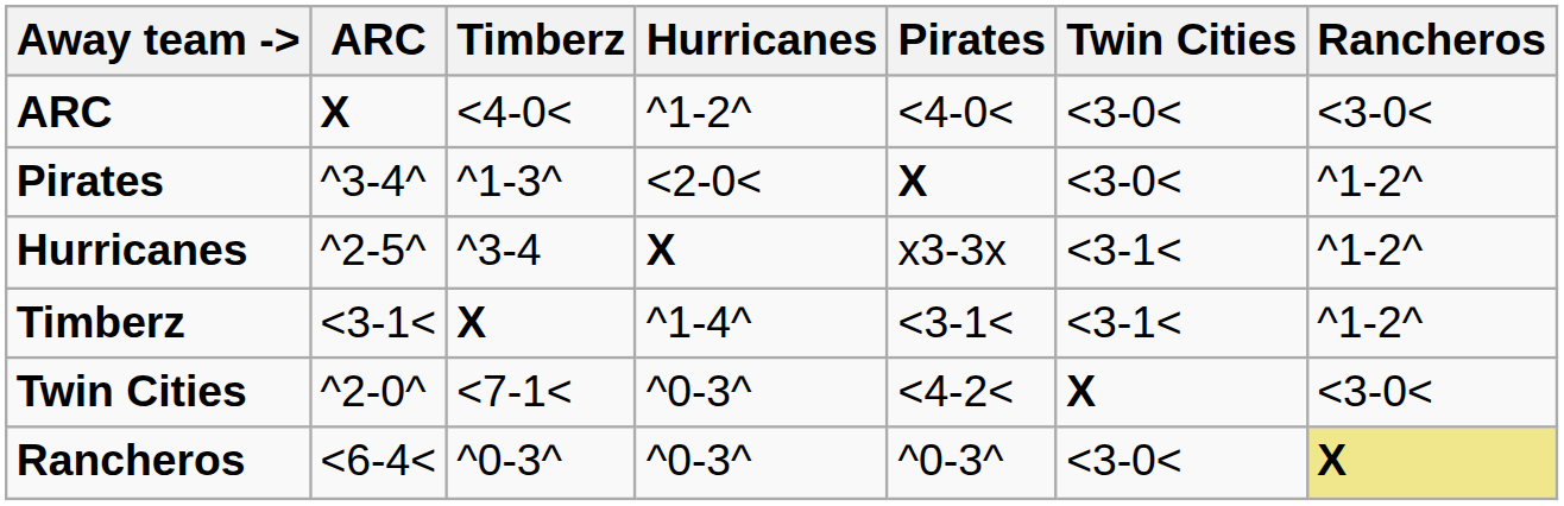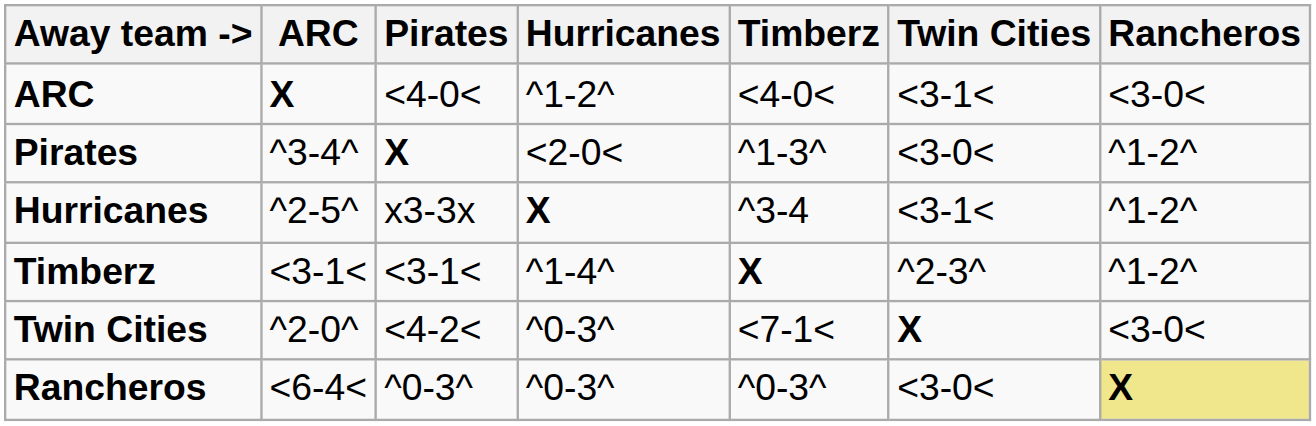columns swapped: Pirates <-> Timberz
row 2 | Twin Cities: <3-0< -> <3-1<
row 5 | Twin Cities: <3-1< -> ^2-3^
